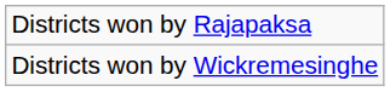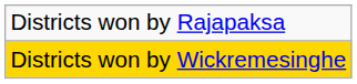row 2 | column 1: no background -> gold background
